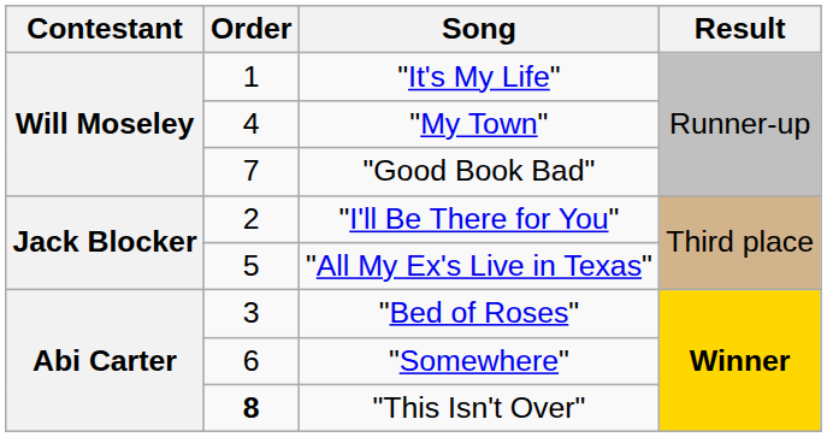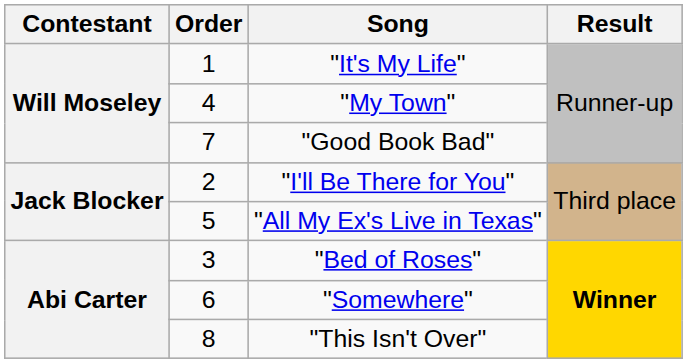"This Isn't Over" | Order: bold -> normal
